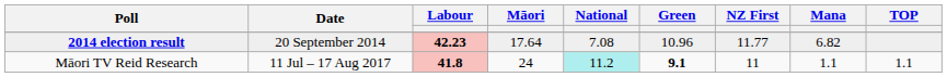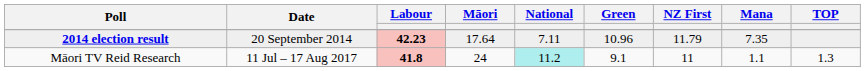2014 election result | National: 7.08 -> 7.11
2014 election result | NZ First: 11.77 -> 11.79
2014 election result | Mana: 6.82 -> 7.35
Māori TV Reid Research | Green: bold -> normal
Māori TV Reid Research | TOP: 1.1 -> 1.3
